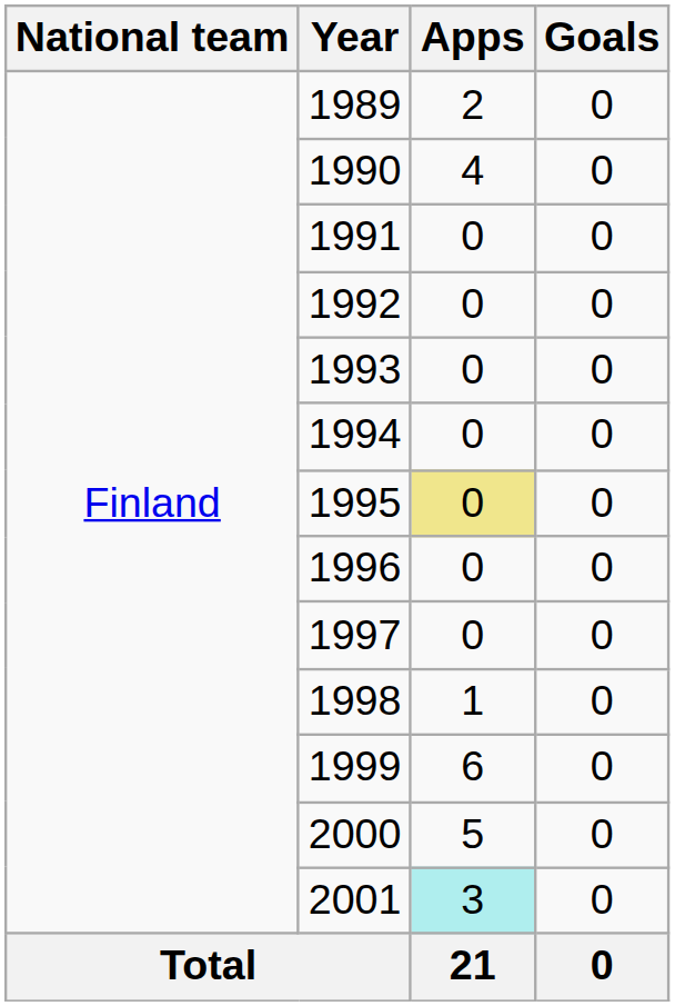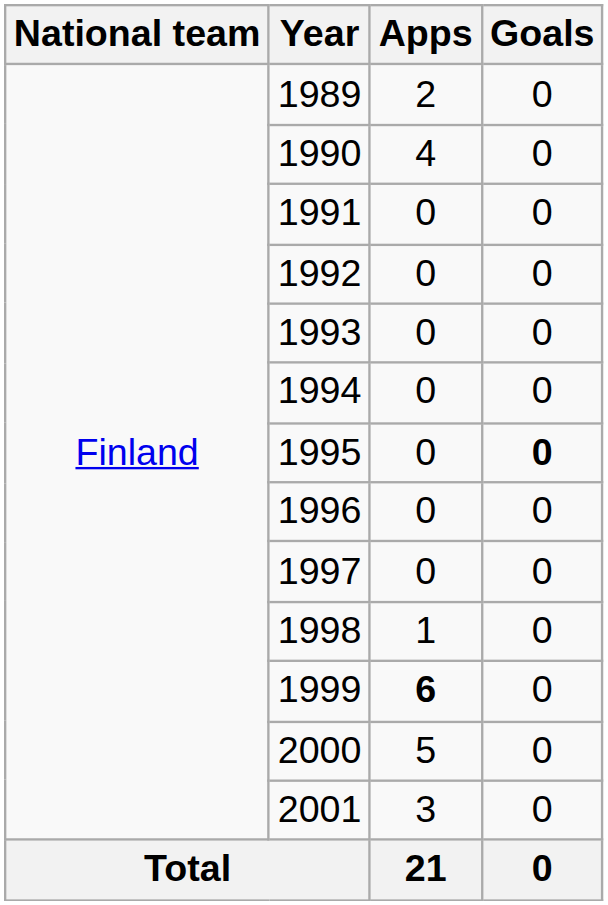1995 | Apps: khaki background -> no background
1995 | Goals: normal -> bold
1999 | Apps: normal -> bold
2001 | Apps: paleturquoise background -> no background
